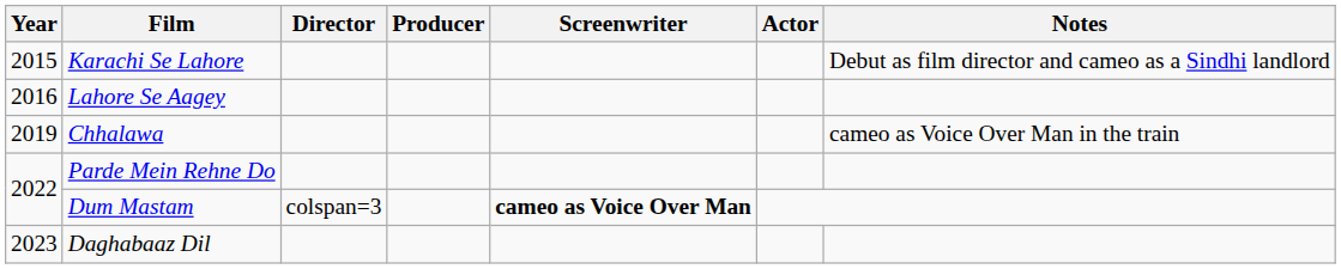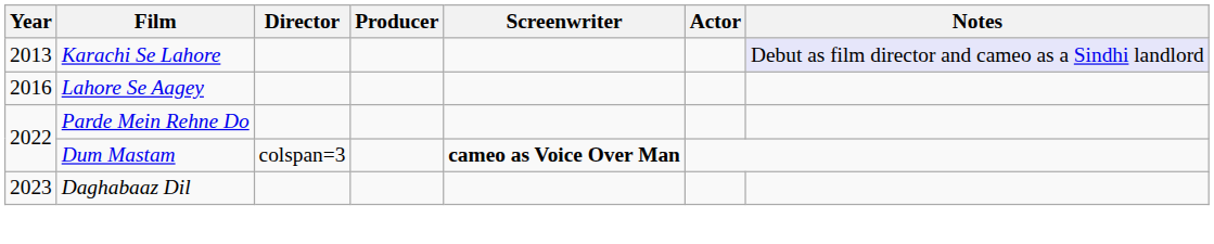Karachi Se Lahore | Year: 2015 -> 2013
Karachi Se Lahore | Notes: no background -> lavender background
- row: 2019 | Chhalawa | cameo as Voice Over Man in the train
